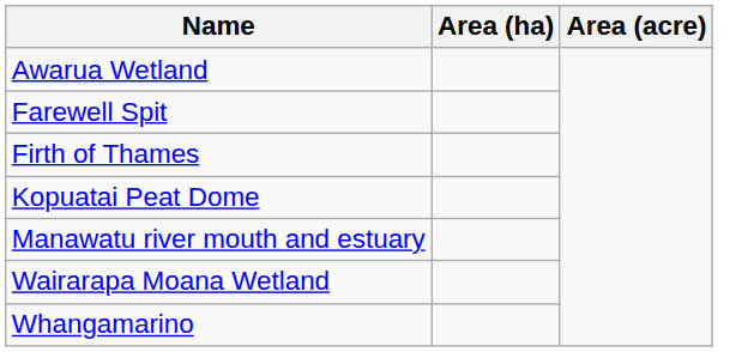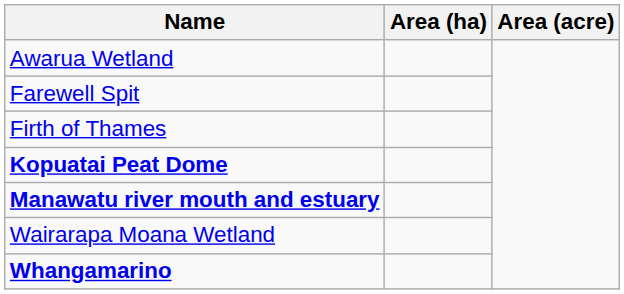Kopuatai Peat Dome | Name: normal -> bold
Manawatu river mouth and estuary | Name: normal -> bold
Whangamarino | Name: normal -> bold
